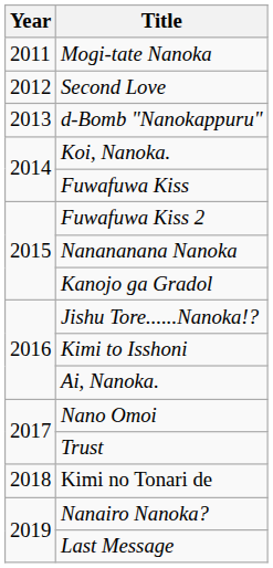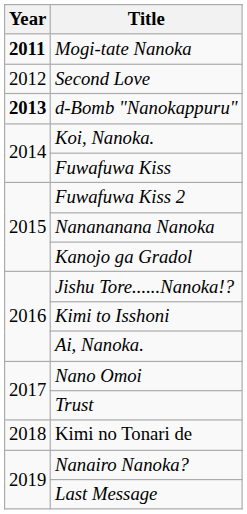Mogi-tate Nanoka | Year: normal -> bold
d-Bomb "Nanokappuru" | Year: normal -> bold
